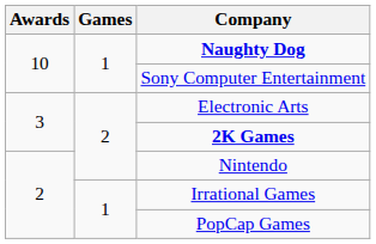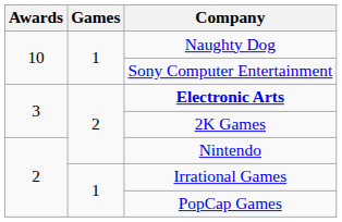Naughty Dog | Company: bold -> normal
Electronic Arts | Company: normal -> bold
2K Games | Company: bold -> normal
